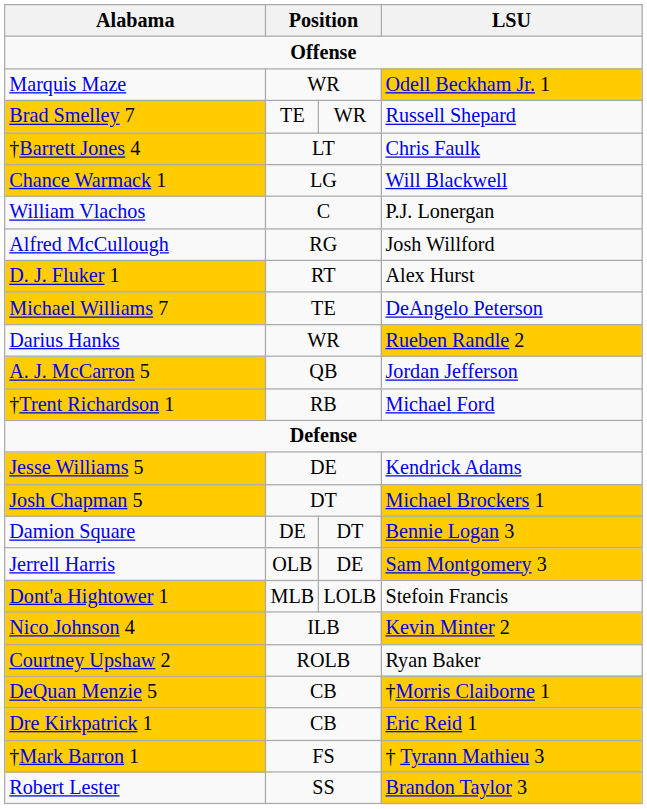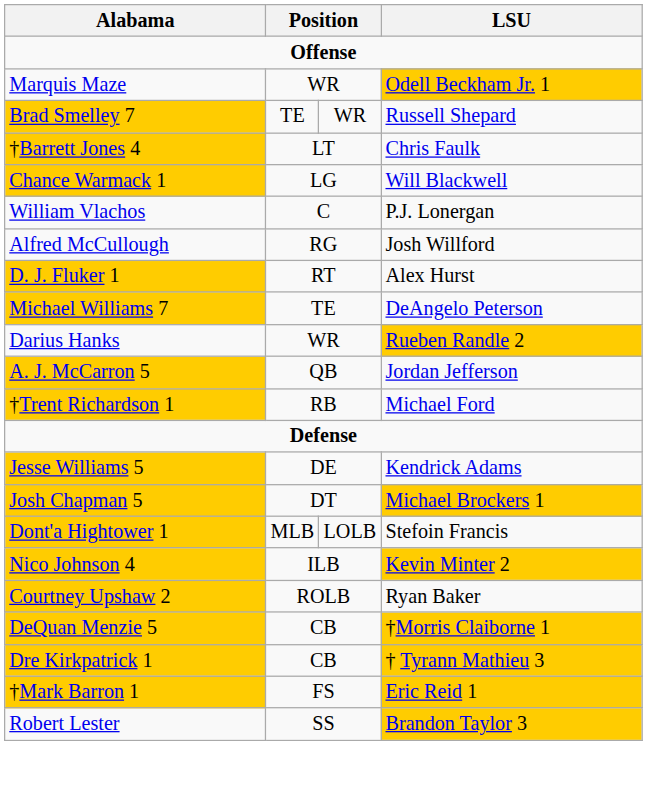- row: Damion Square | DE | DT | Bennie Logan 3
- row: Jerrell Harris | OLB | DE | Sam Montgomery 3
Dre Kirkpatrick 1 | LSU: Eric Reid 1 -> † Tyrann Mathieu 3
†Mark Barron 1 | LSU: † Tyrann Mathieu 3 -> Eric Reid 1
